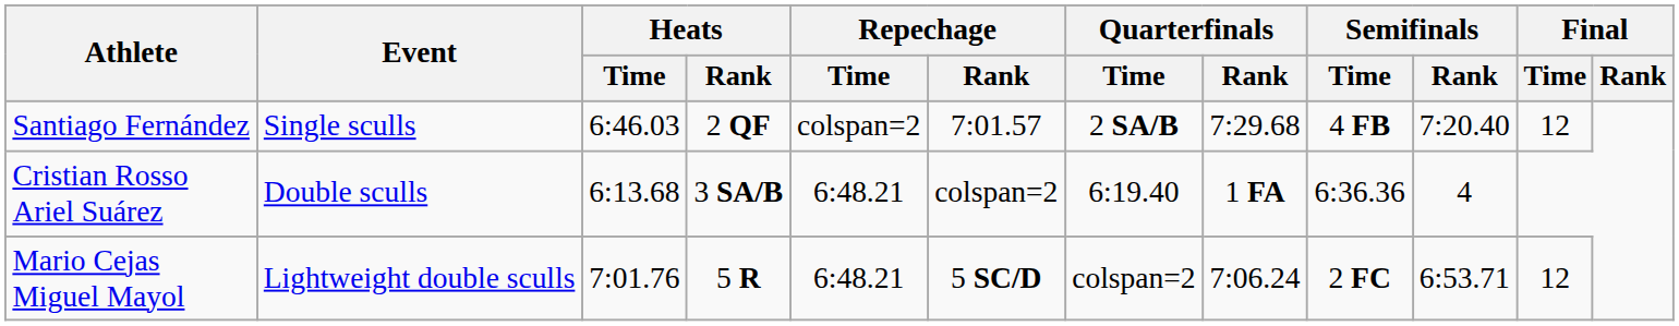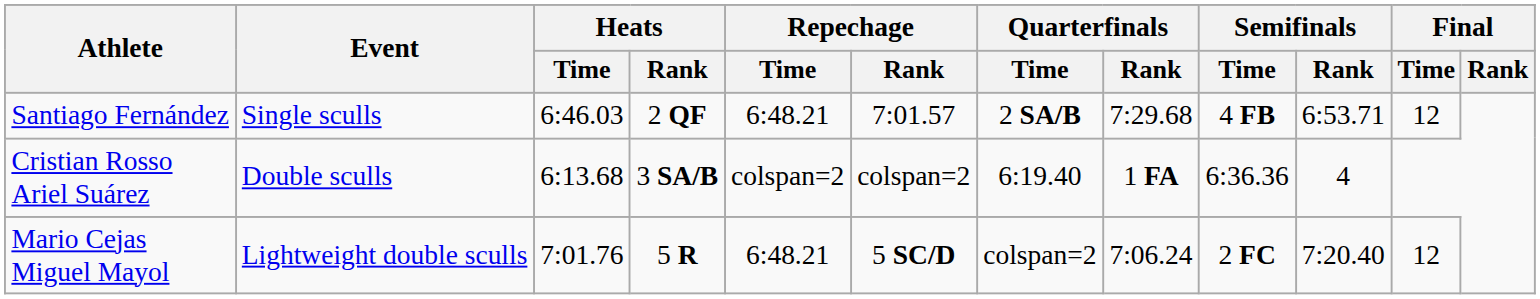Santiago Fernández | Repechage / Time: colspan=2 -> 6:48.21
Santiago Fernández | Semifinals / Rank: 7:20.40 -> 6:53.71
Cristian Rosso Ariel Suárez | Repechage / Time: 6:48.21 -> colspan=2
Mario Cejas Miguel Mayol | Semifinals / Rank: 6:53.71 -> 7:20.40
